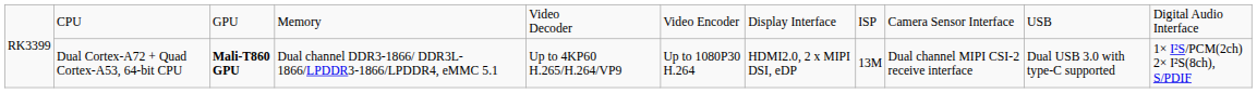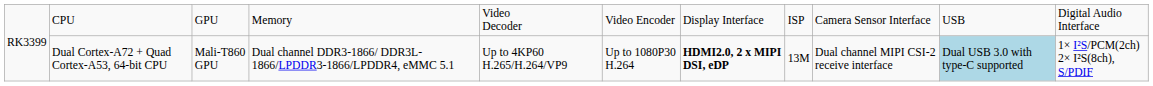RK3399 / Dual Cortex-A72 + Quad Cortex-A53, 64-bit CPU | column 3: bold -> normal
RK3399 / Dual Cortex-A72 + Quad Cortex-A53, 64-bit CPU | column 7: normal -> bold
RK3399 / Dual Cortex-A72 + Quad Cortex-A53, 64-bit CPU | column 10: no background -> lightblue background
